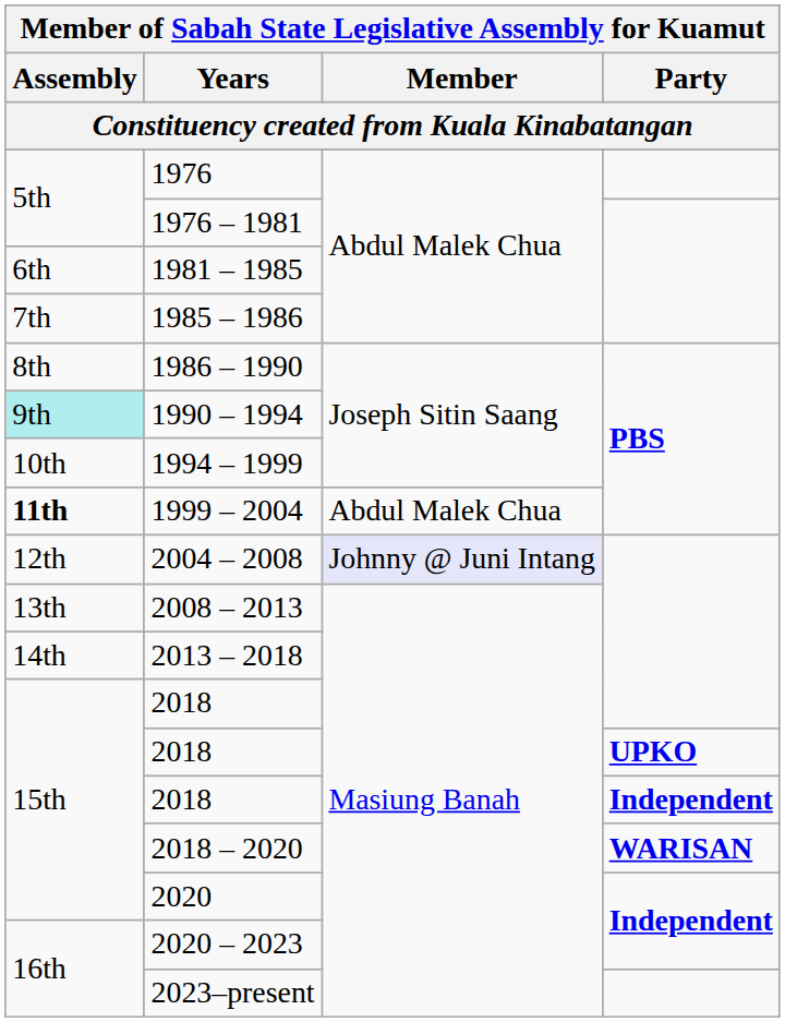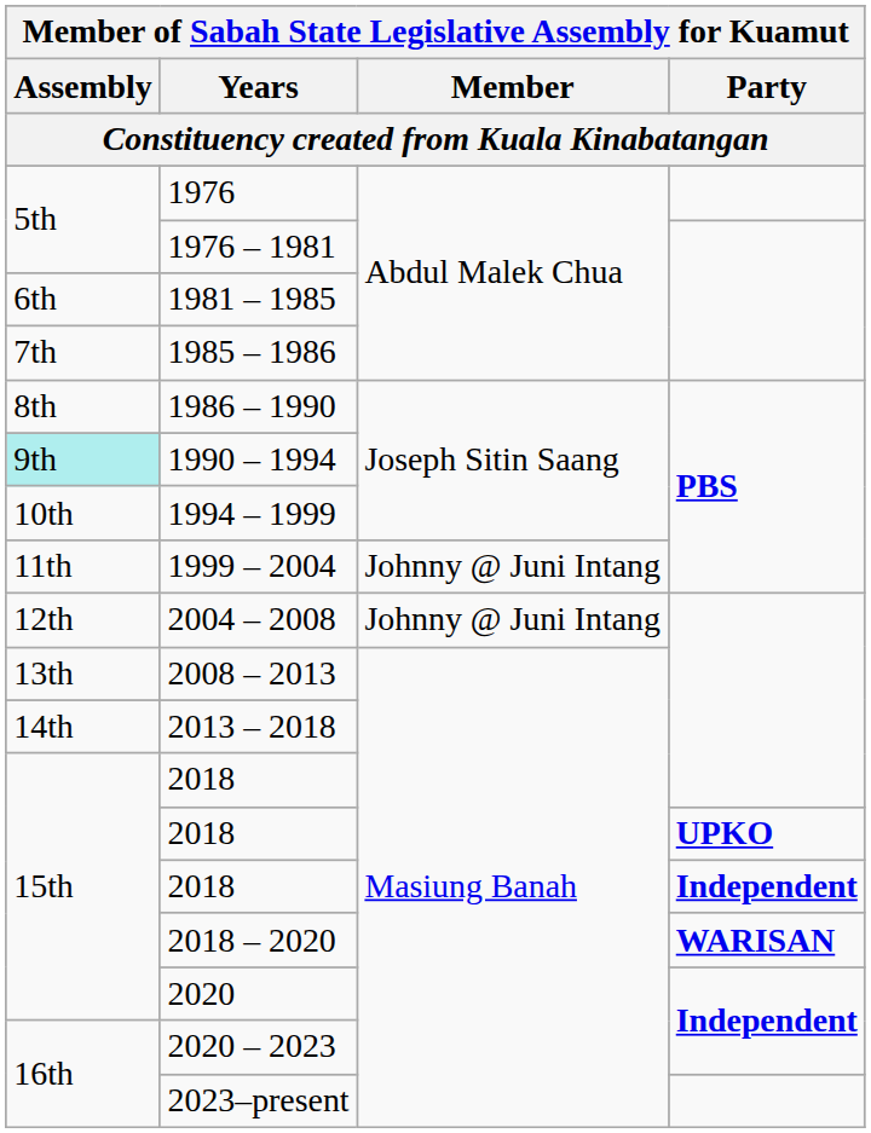1999 – 2004 | Assembly: bold -> normal
1999 – 2004 | Member: Abdul Malek Chua -> Johnny @ Juni Intang
2004 – 2008 | Member: lavender background -> no background
